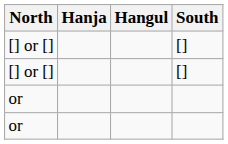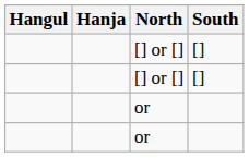columns swapped: Hangul <-> North
